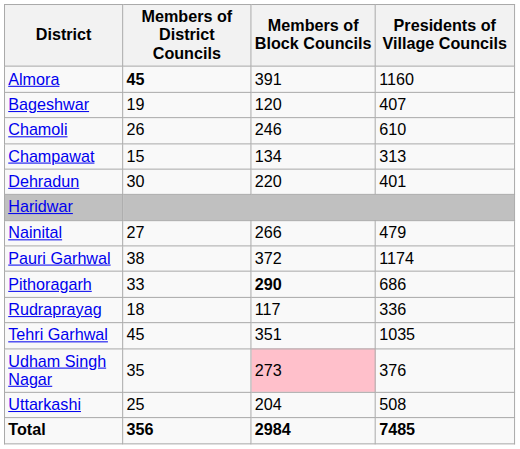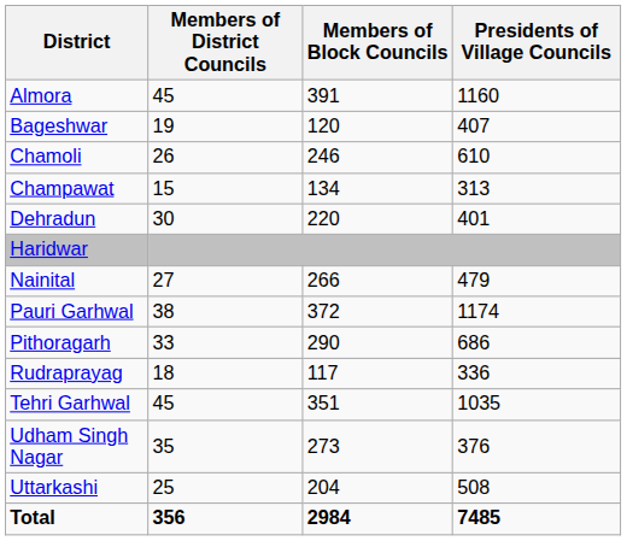Almora | Members of District Councils: bold -> normal
Pithoragarh | Members of Block Councils: bold -> normal
Udham Singh Nagar | Members of Block Councils: pink background -> no background
